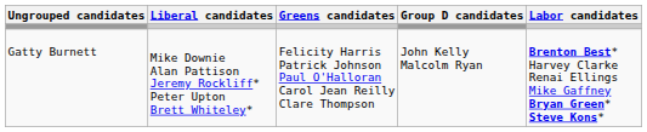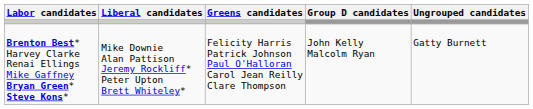columns swapped: Labor candidates <-> Ungrouped candidates
